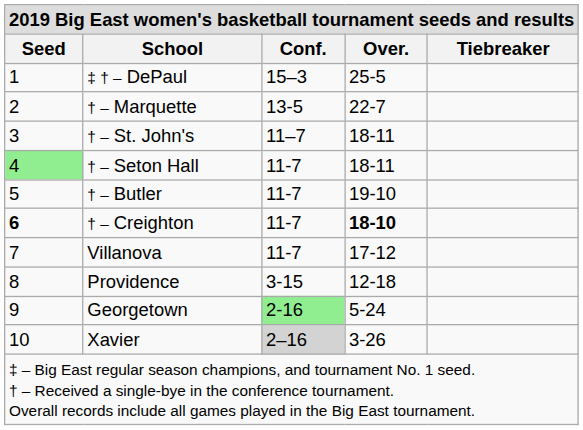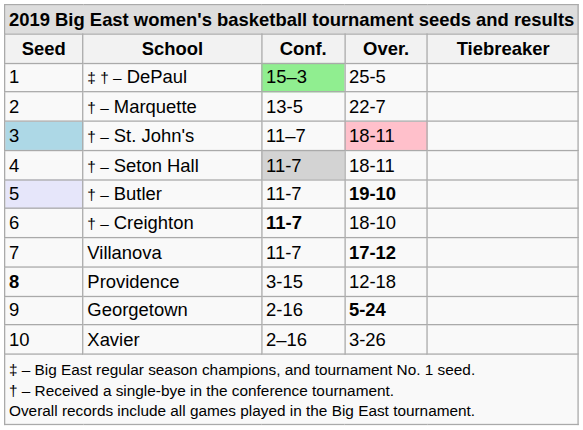‡ † – DePaul | Conf.: no background -> lightgreen background
† – St. John's | Seed: no background -> lightblue background
† – St. John's | Over.: no background -> pink background
† – Seton Hall | Seed: lightgreen background -> no background
† – Seton Hall | Conf.: no background -> lightgrey background
† – Butler | Seed: no background -> lavender background
† – Butler | Over.: normal -> bold
† – Creighton | Seed: bold -> normal
† – Creighton | Conf.: normal -> bold
† – Creighton | Over.: bold -> normal
Villanova | Over.: normal -> bold
Providence | Seed: normal -> bold
Georgetown | Conf.: lightgreen background -> no background
Georgetown | Over.: normal -> bold
Xavier | Conf.: lightgrey background -> no background
